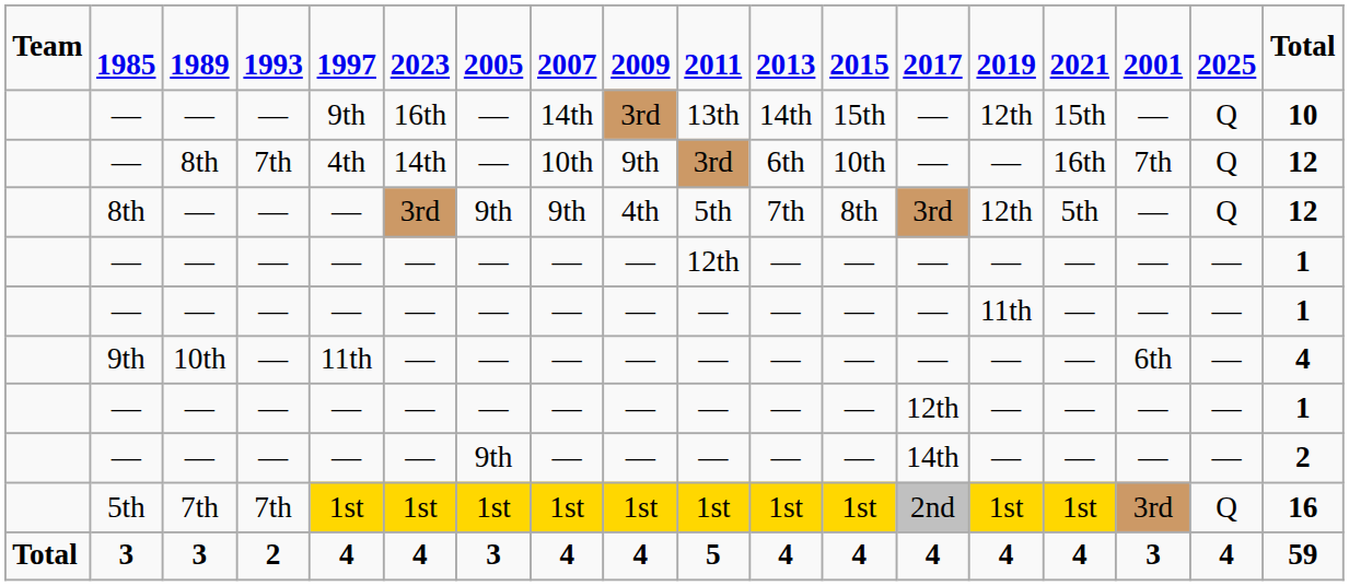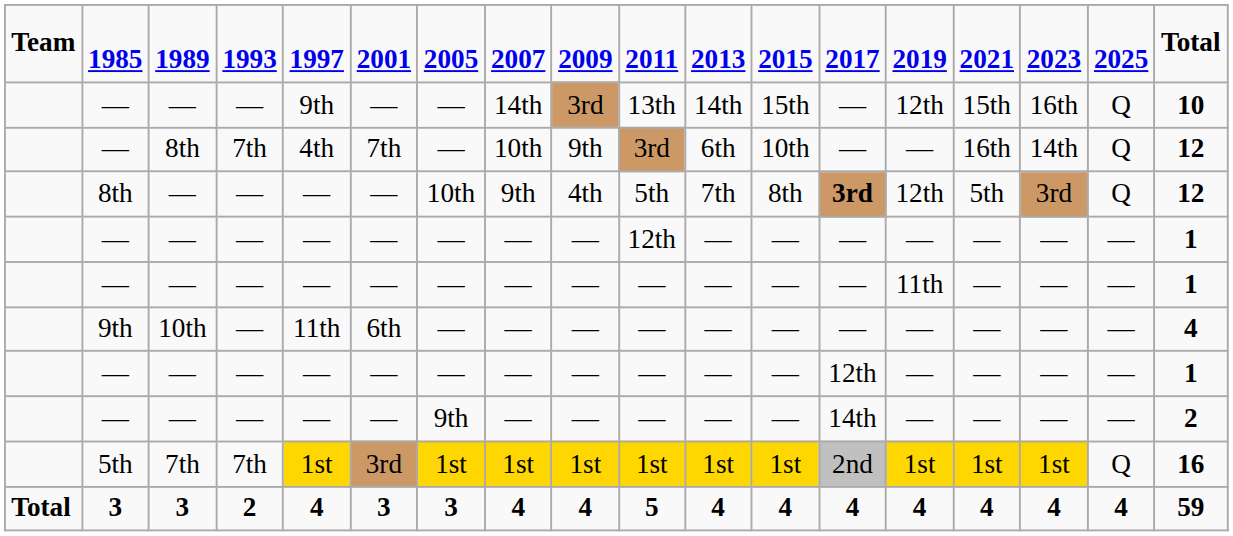columns swapped: 2001 <-> 2023
row 4 | 2005: 9th -> 10th
row 4 | 2017: normal -> bold
